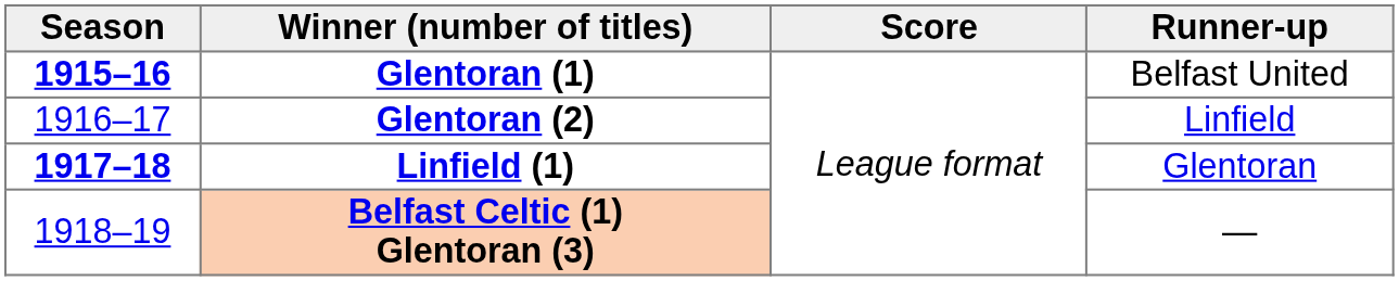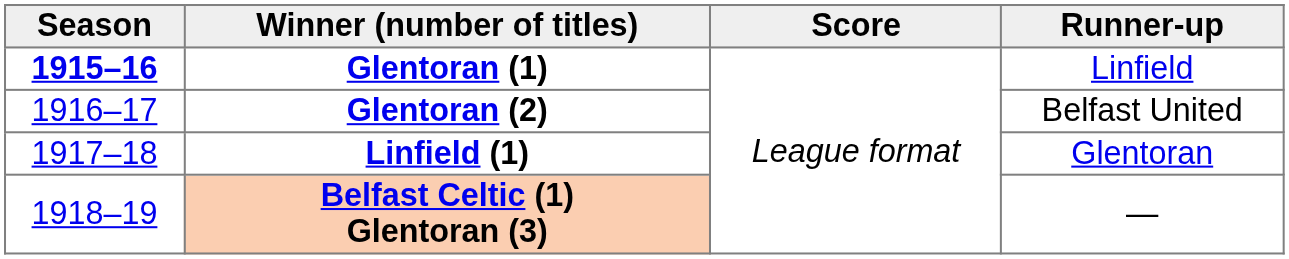Glentoran (1) | Runner-up: Belfast United -> Linfield
Glentoran (2) | Runner-up: Linfield -> Belfast United
Linfield (1) | Season: bold -> normal
